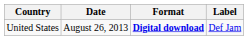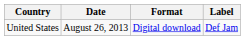United States | Format: bold -> normal
